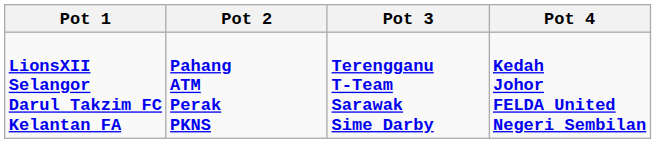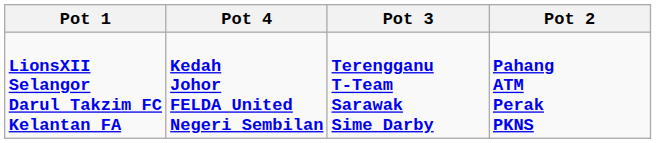columns swapped: Pot 2 <-> Pot 4
